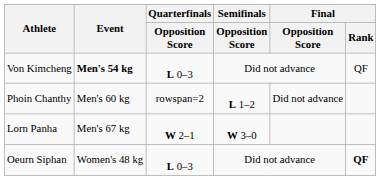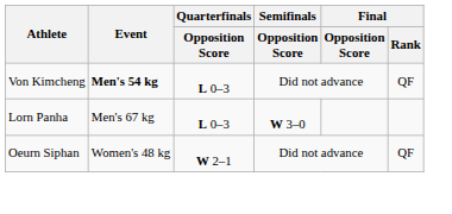- row: Phoin Chanthy | Men's 60 kg | rowspan=2 | L 1–2 | Did not advance
Lorn Panha | Quarterfinals / Opposition Score: W 2–1 -> L 0–3
Oeurn Siphan | Quarterfinals / Opposition Score: L 0–3 -> W 2–1
Oeurn Siphan | Final / Rank: bold -> normal
